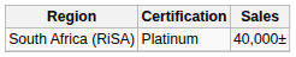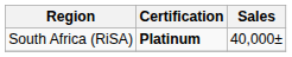South Africa (RiSA) | Certification: normal -> bold
